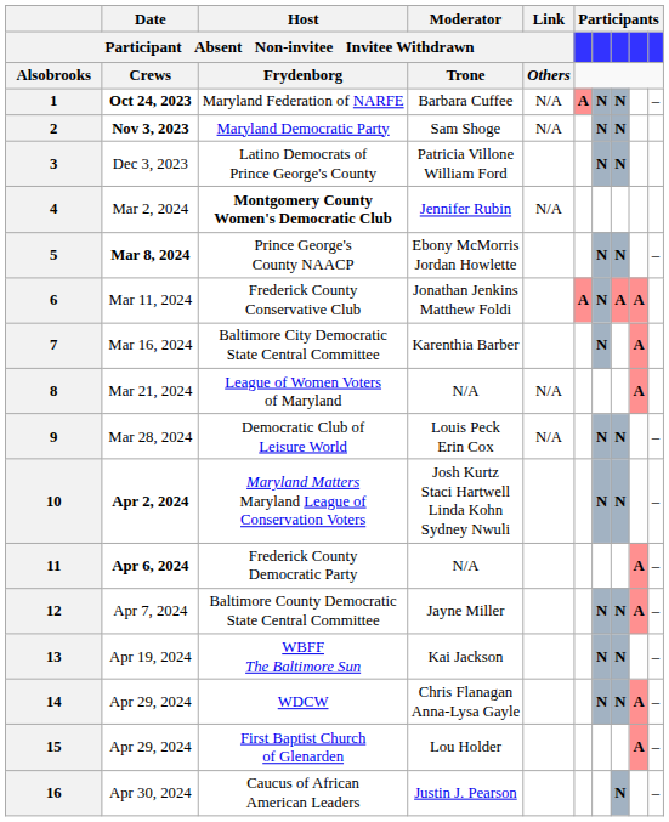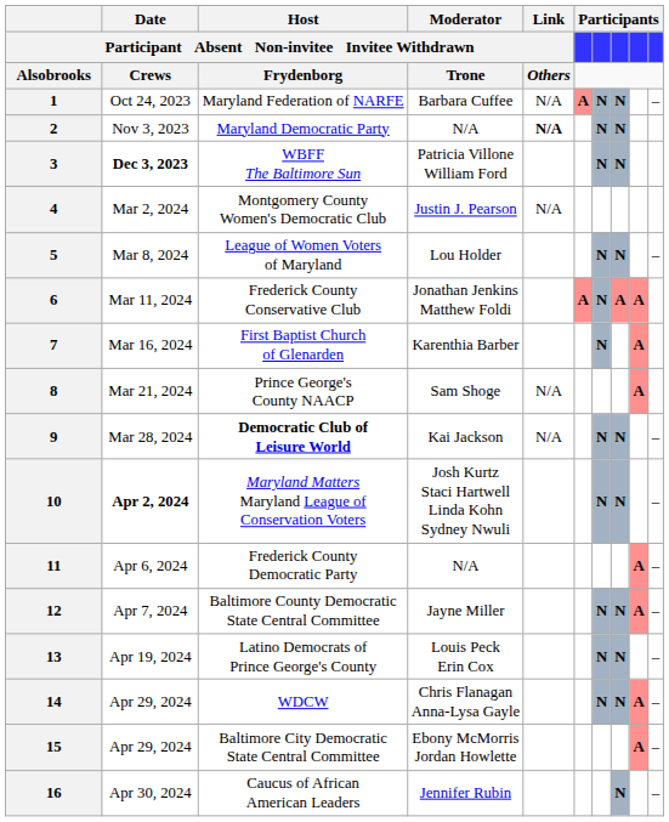1 | Date / Participant Absent Non-invitee Invitee Withdrawn: bold -> normal
2 | Date / Participant Absent Non-invitee Invitee Withdrawn: bold -> normal
2 | Moderator / Participant Absent Non-invitee Invitee Withdrawn: Sam Shoge -> N/A
2 | Link / Participant Absent Non-invitee Invitee Withdrawn: normal -> bold
3 | Date / Participant Absent Non-invitee Invitee Withdrawn: normal -> bold
3 | Host / Participant Absent Non-invitee Invitee Withdrawn: Latino Democrats of Prince George's County -> WBFF The Baltimore Sun
4 | Host / Participant Absent Non-invitee Invitee Withdrawn: bold -> normal
4 | Moderator / Participant Absent Non-invitee Invitee Withdrawn: Jennifer Rubin -> Justin J. Pearson
5 | Date / Participant Absent Non-invitee Invitee Withdrawn: bold -> normal
5 | Host / Participant Absent Non-invitee Invitee Withdrawn: Prince George's County NAACP -> League of Women Voters of Maryland
5 | Moderator / Participant Absent Non-invitee Invitee Withdrawn: Ebony McMorris Jordan Howlette -> Lou Holder
7 | Host / Participant Absent Non-invitee Invitee Withdrawn: Baltimore City Democratic State Central Committee -> First Baptist Church of Glenarden
8 | Host / Participant Absent Non-invitee Invitee Withdrawn: League of Women Voters of Maryland -> Prince George's County NAACP
8 | Moderator / Participant Absent Non-invitee Invitee Withdrawn: N/A -> Sam Shoge
9 | Host / Participant Absent Non-invitee Invitee Withdrawn: normal -> bold
9 | Moderator / Participant Absent Non-invitee Invitee Withdrawn: Louis Peck Erin Cox -> Kai Jackson
11 | Date / Participant Absent Non-invitee Invitee Withdrawn: bold -> normal
13 | Host / Participant Absent Non-invitee Invitee Withdrawn: WBFF The Baltimore Sun -> Latino Democrats of Prince George's County
13 | Moderator / Participant Absent Non-invitee Invitee Withdrawn: Kai Jackson -> Louis Peck Erin Cox
15 | Host / Participant Absent Non-invitee Invitee Withdrawn: First Baptist Church of Glenarden -> Baltimore City Democratic State Central Committee
15 | Moderator / Participant Absent Non-invitee Invitee Withdrawn: Lou Holder -> Ebony McMorris Jordan Howlette
16 | Moderator / Participant Absent Non-invitee Invitee Withdrawn: Justin J. Pearson -> Jennifer Rubin
